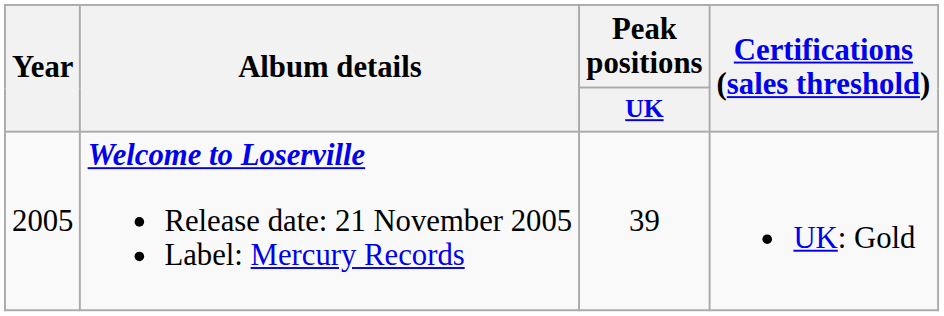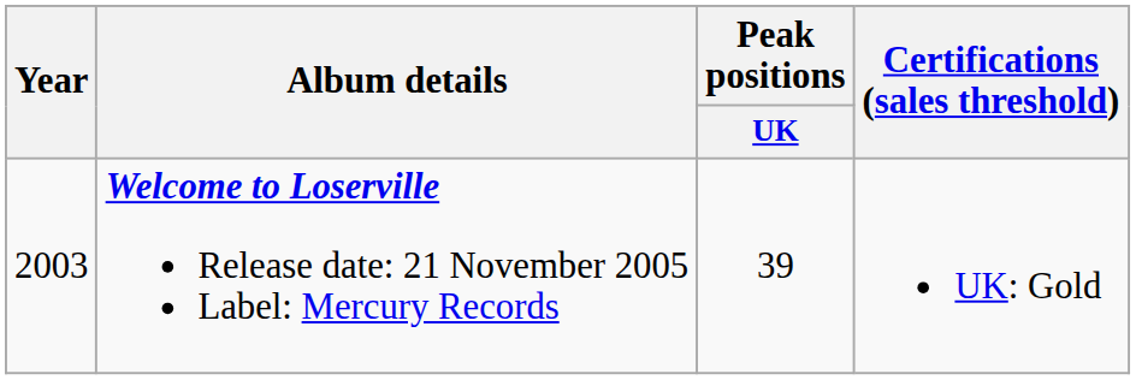row 3 | Year: 2005 -> 2003
